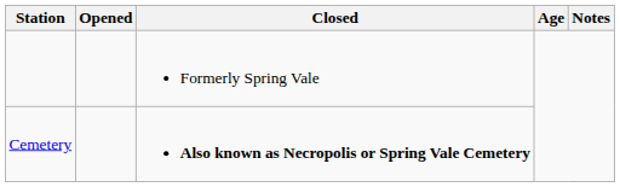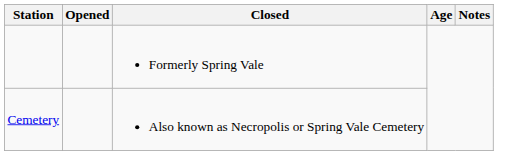Cemetery | Closed: bold -> normal
